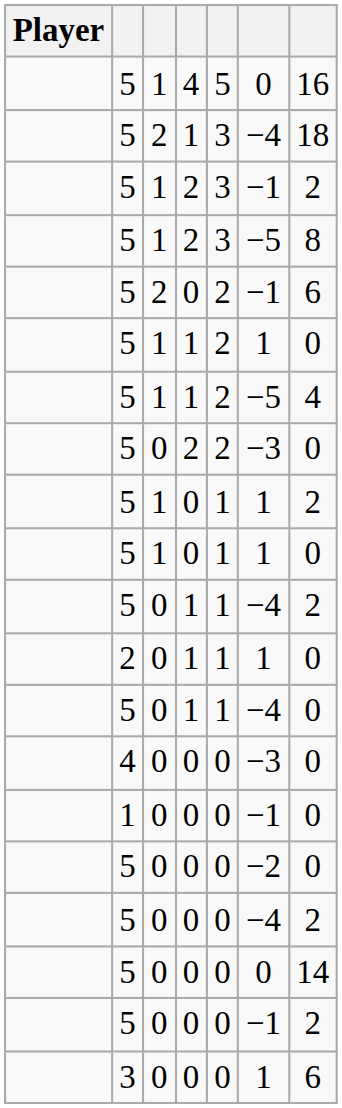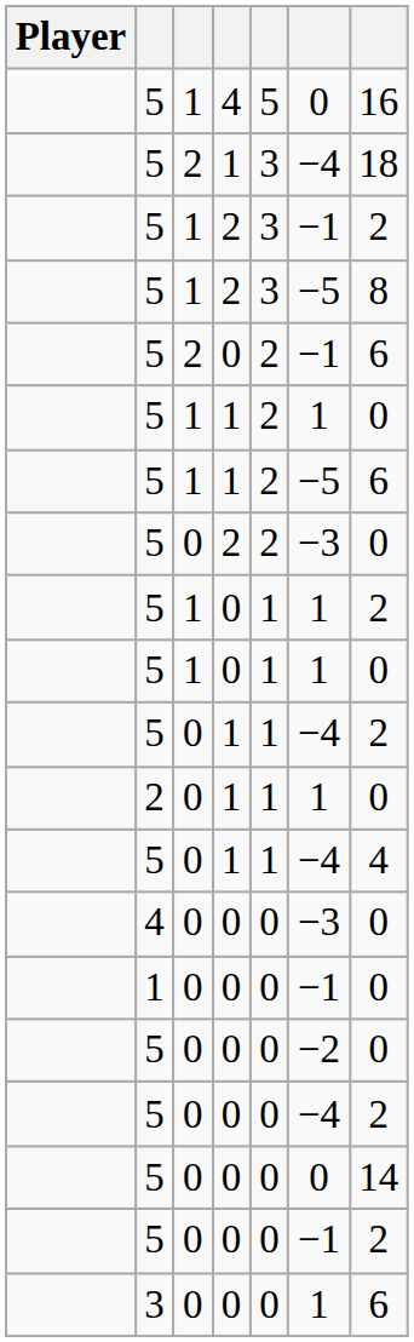row 8 | column 7: 4 -> 6
row 14 | column 7: 0 -> 4
